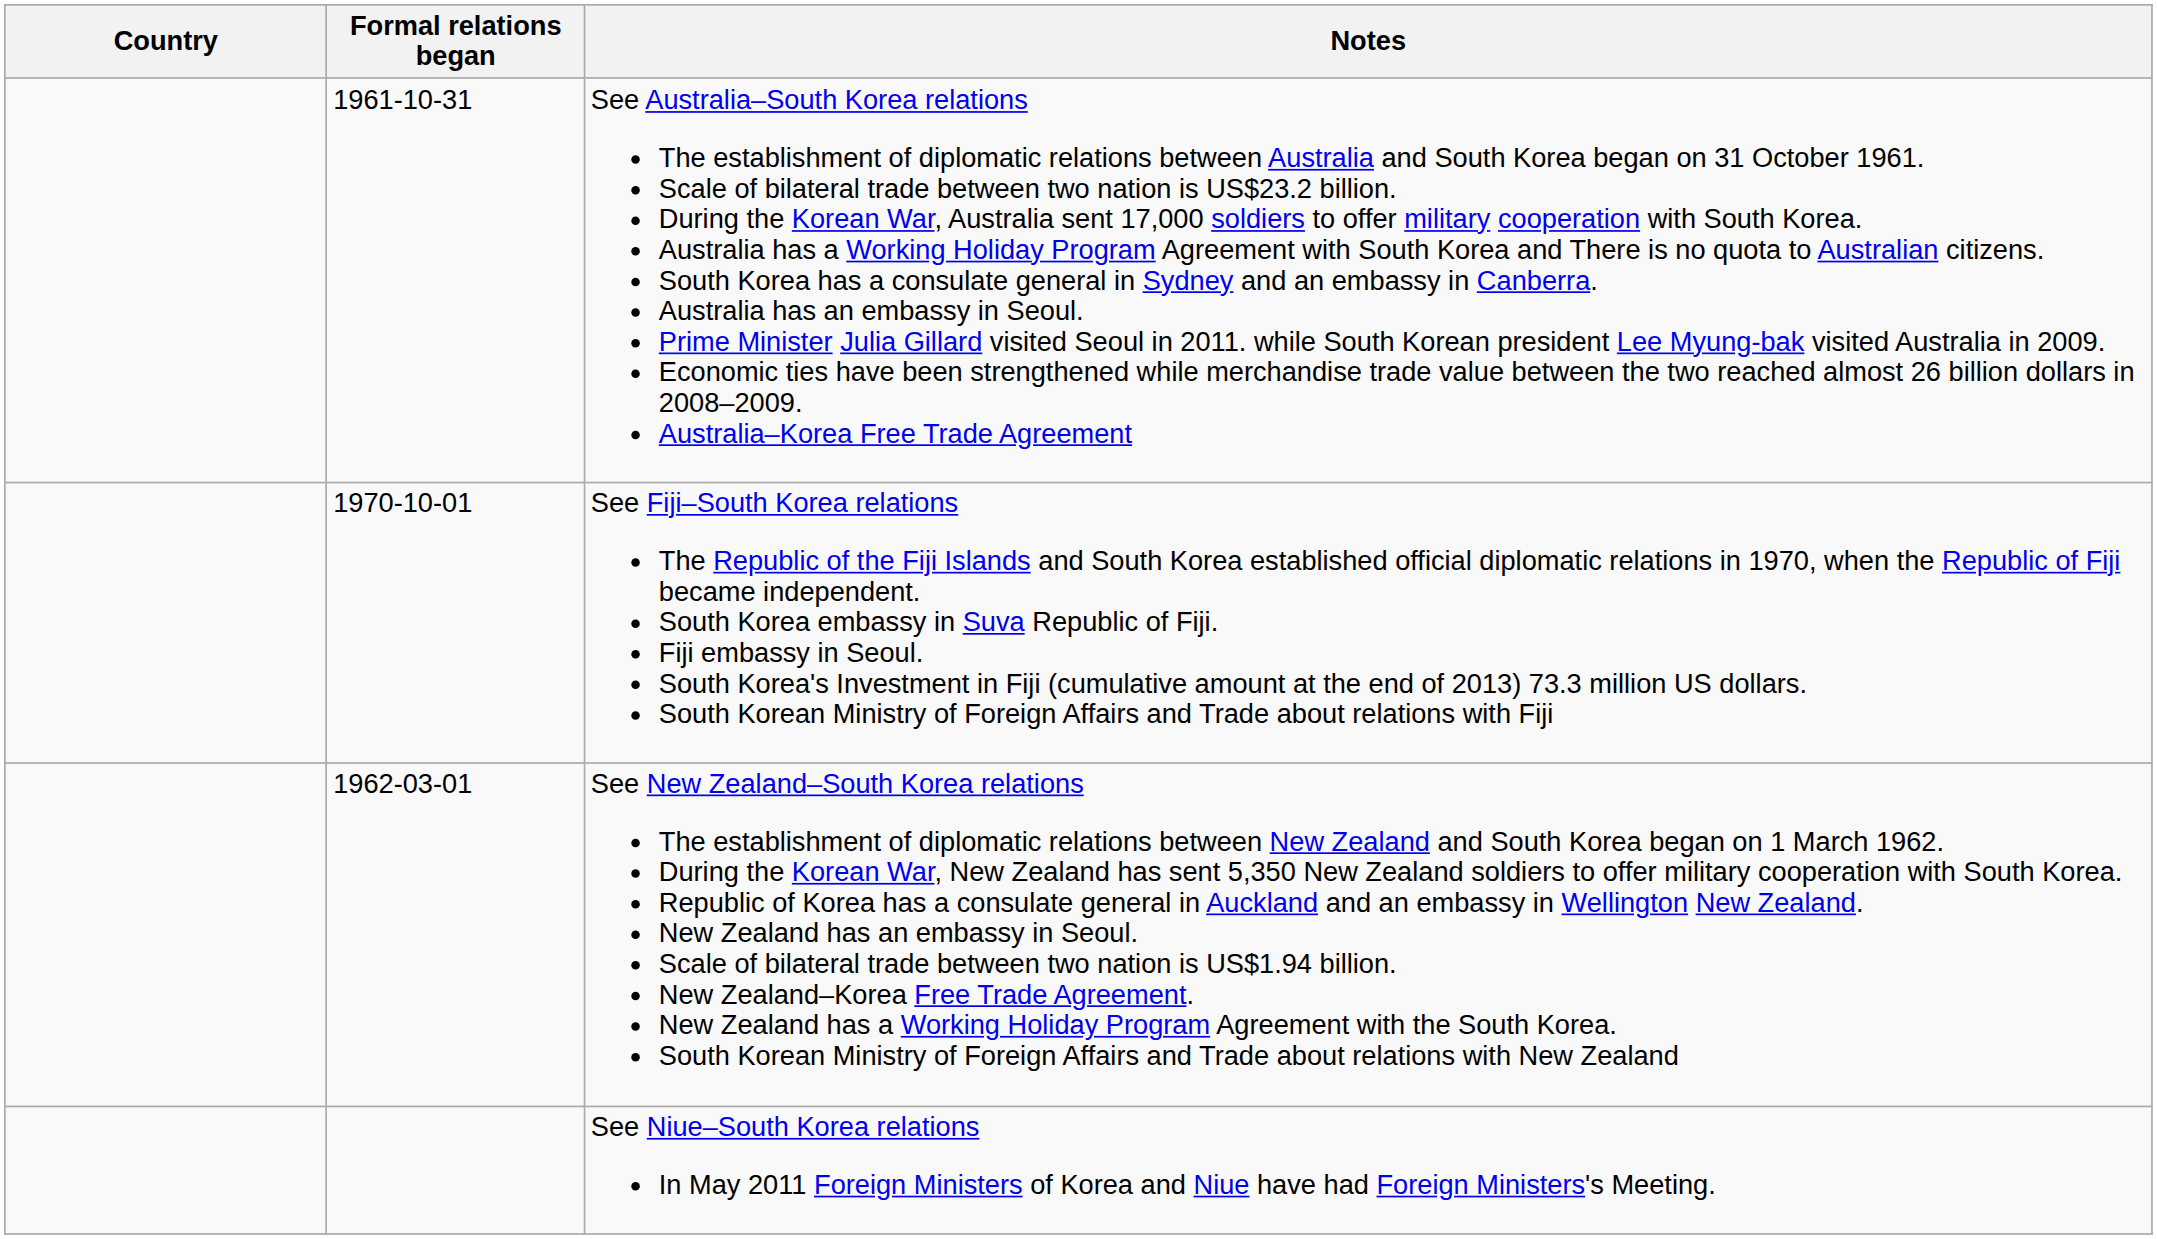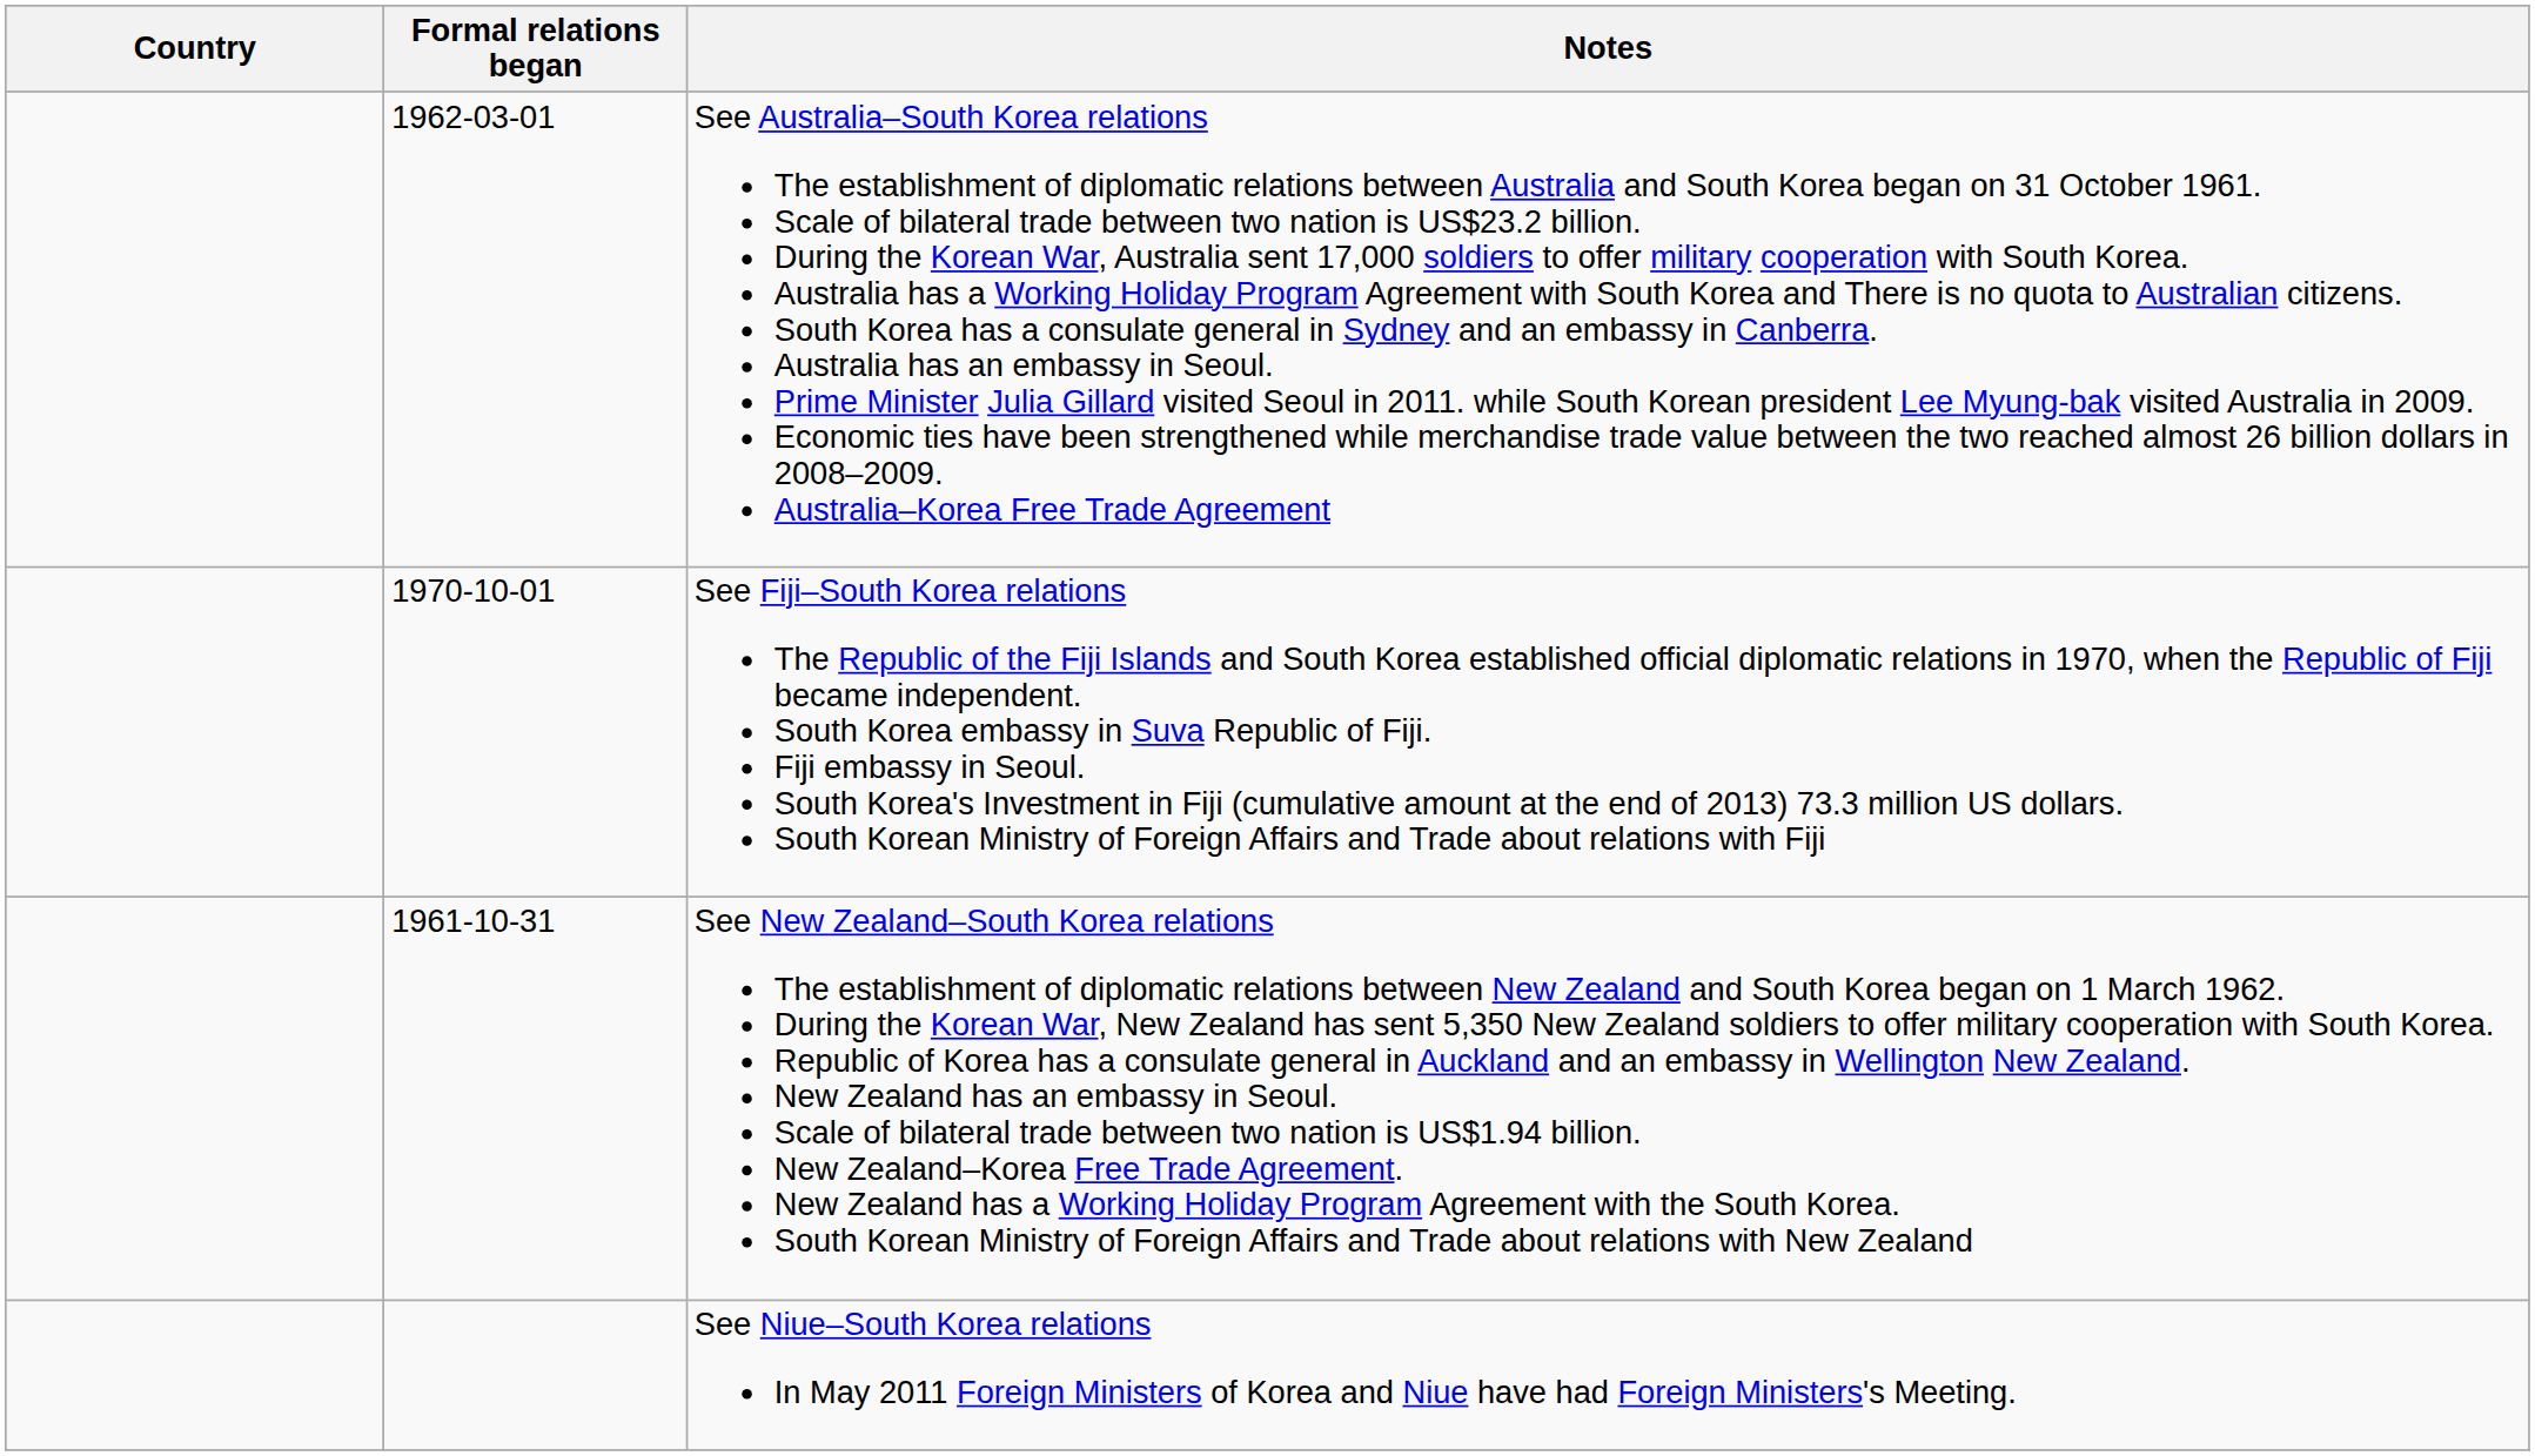row 2 | Formal relations began: 1961-10-31 -> 1962-03-01
row 4 | Formal relations began: 1962-03-01 -> 1961-10-31
